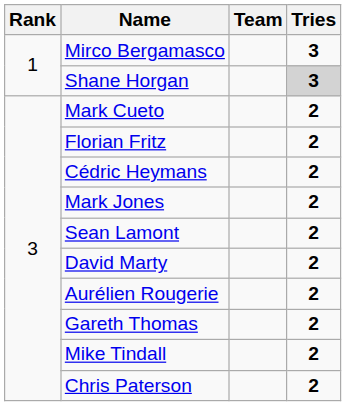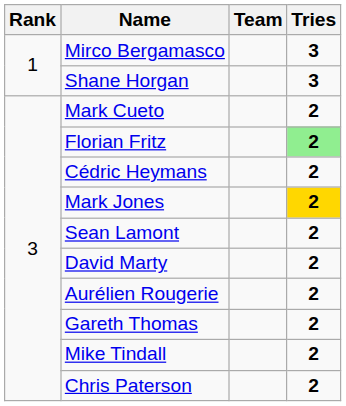Shane Horgan | Tries: lightgrey background -> no background
Florian Fritz | Tries: no background -> lightgreen background
Mark Jones | Tries: no background -> gold background
